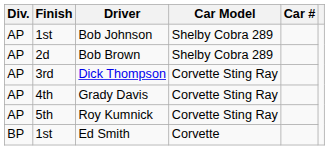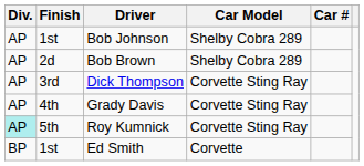Roy Kumnick | Div.: no background -> paleturquoise background
